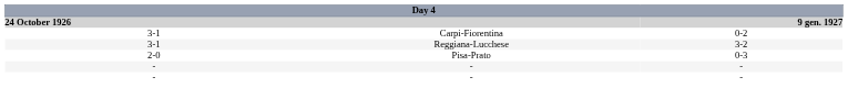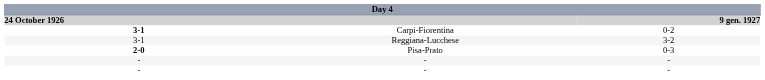Carpi-Fiorentina | column 1: normal -> bold
Pisa-Prato | column 1: normal -> bold
